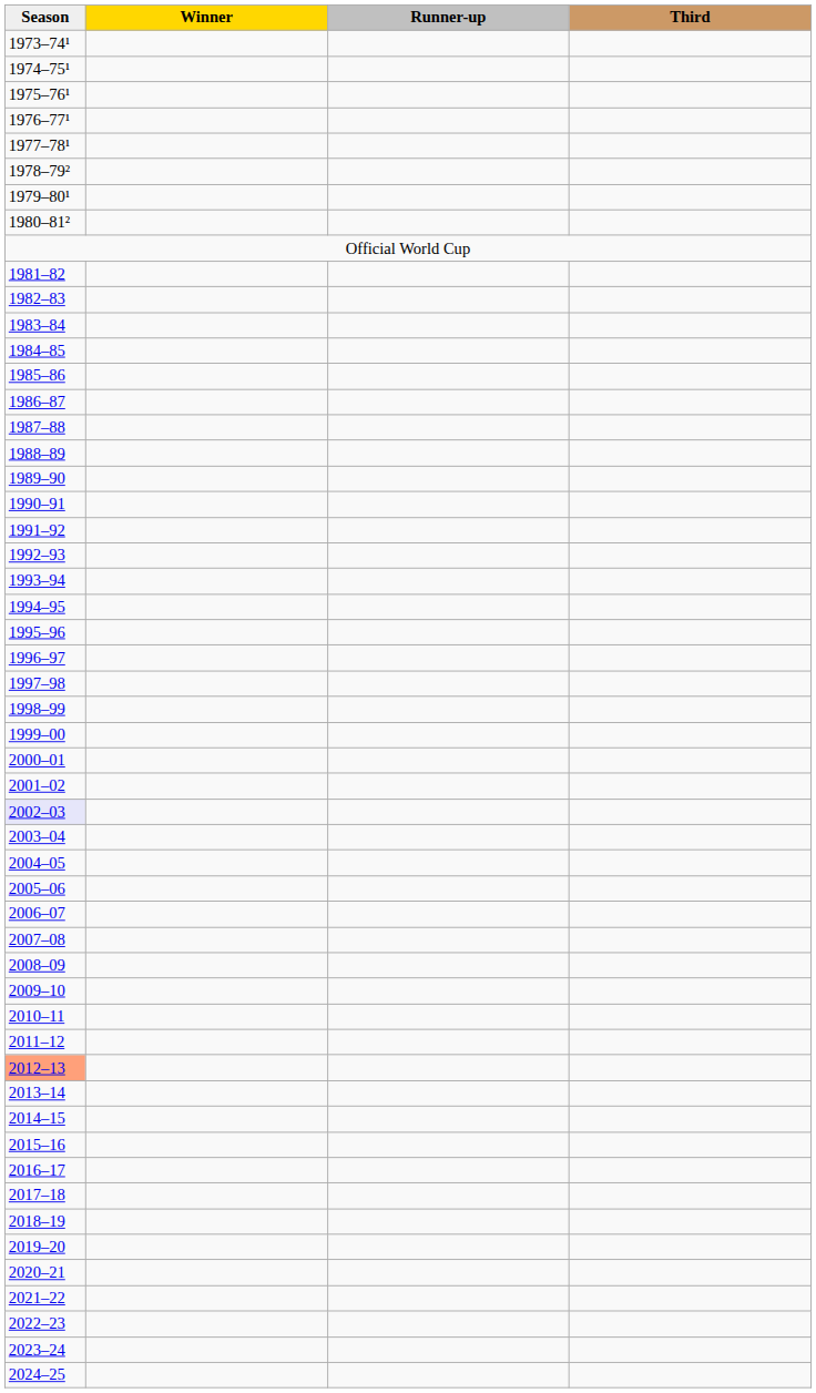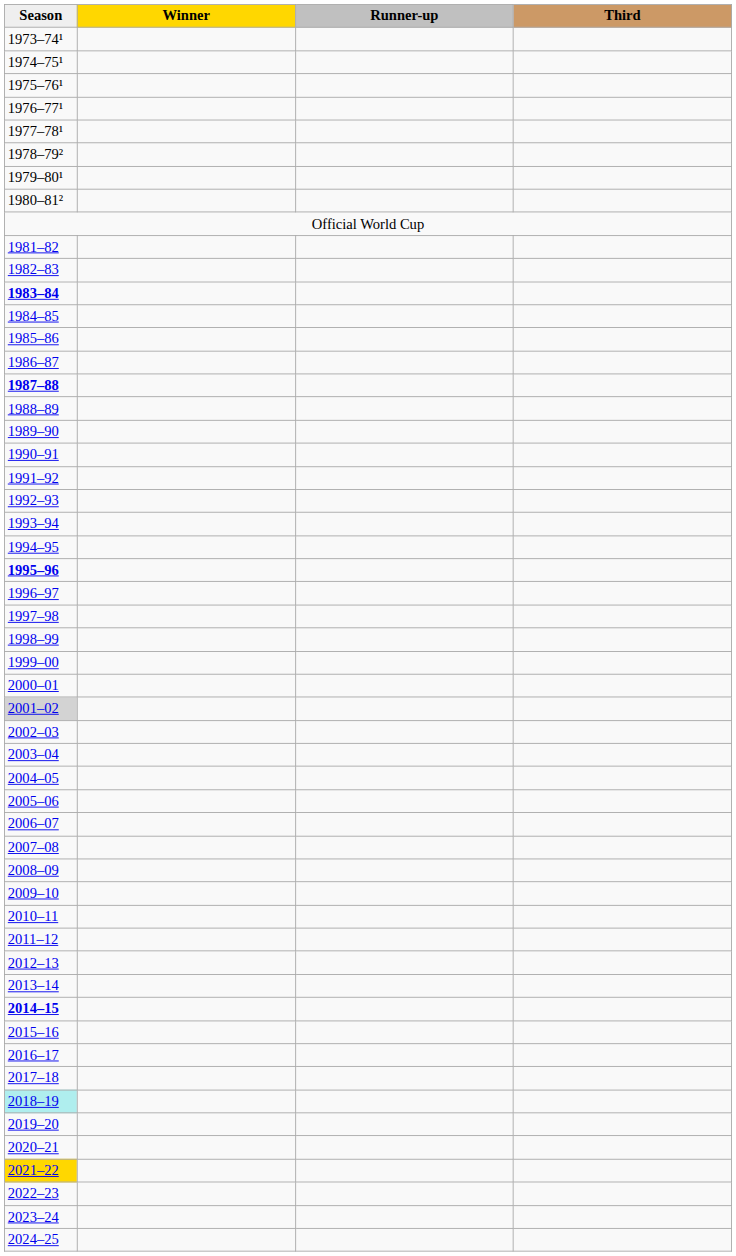1983–84 | Season: normal -> bold
1987–88 | Season: normal -> bold
1995–96 | Season: normal -> bold
2001–02 | Season: no background -> lightgrey background
2002–03 | Season: lavender background -> no background
2012–13 | Season: lightsalmon background -> no background
2014–15 | Season: normal -> bold
2018–19 | Season: no background -> paleturquoise background
2021–22 | Season: no background -> gold background
